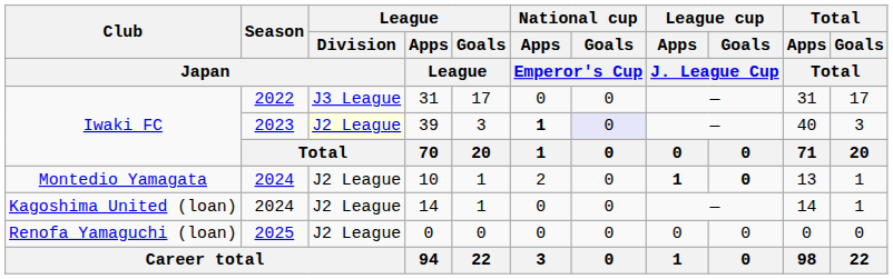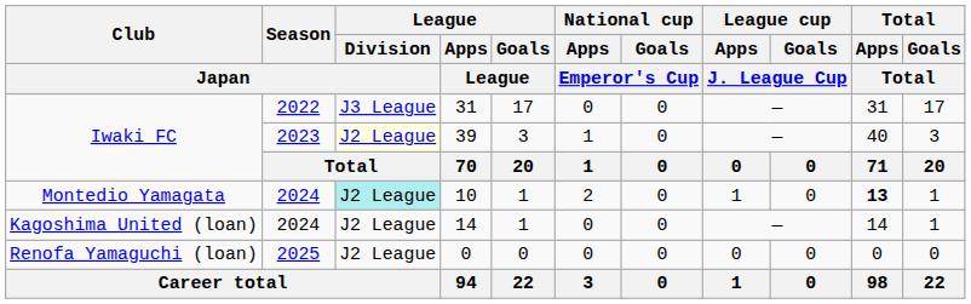39 | National cup / Apps / Emperor's Cup: bold -> normal
39 | National cup / Goals / Emperor's Cup: lavender background -> no background
10 | League / Division / Japan: no background -> paleturquoise background
10 | League cup / Apps / J. League Cup: bold -> normal
10 | League cup / Goals / J. League Cup: bold -> normal
10 | Total / Apps / Total: normal -> bold
